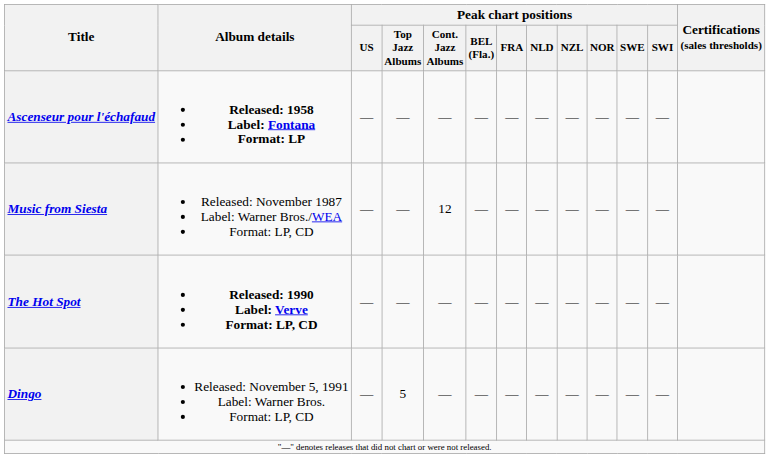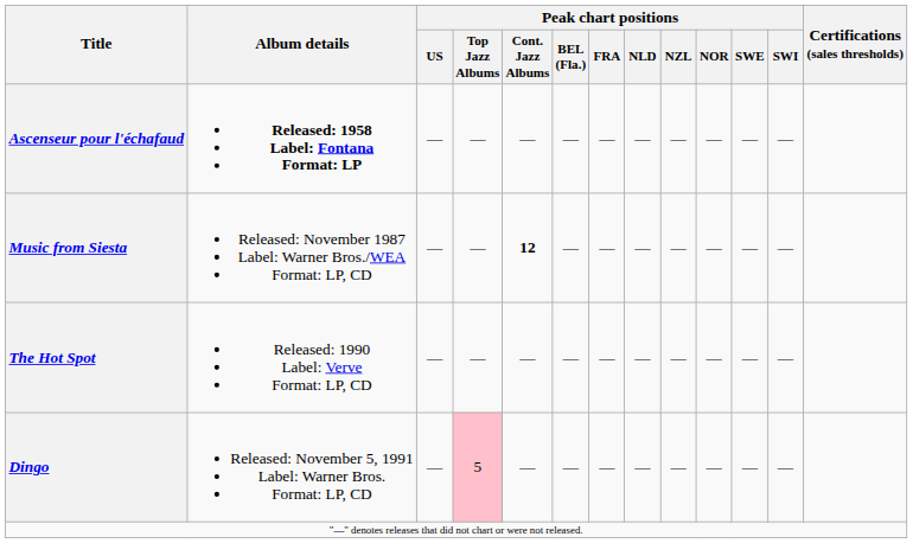Music from Siesta | Peak chart positions / Cont. Jazz Albums: normal -> bold
The Hot Spot | Album details: bold -> normal
Dingo | Peak chart positions / Top Jazz Albums: no background -> pink background
